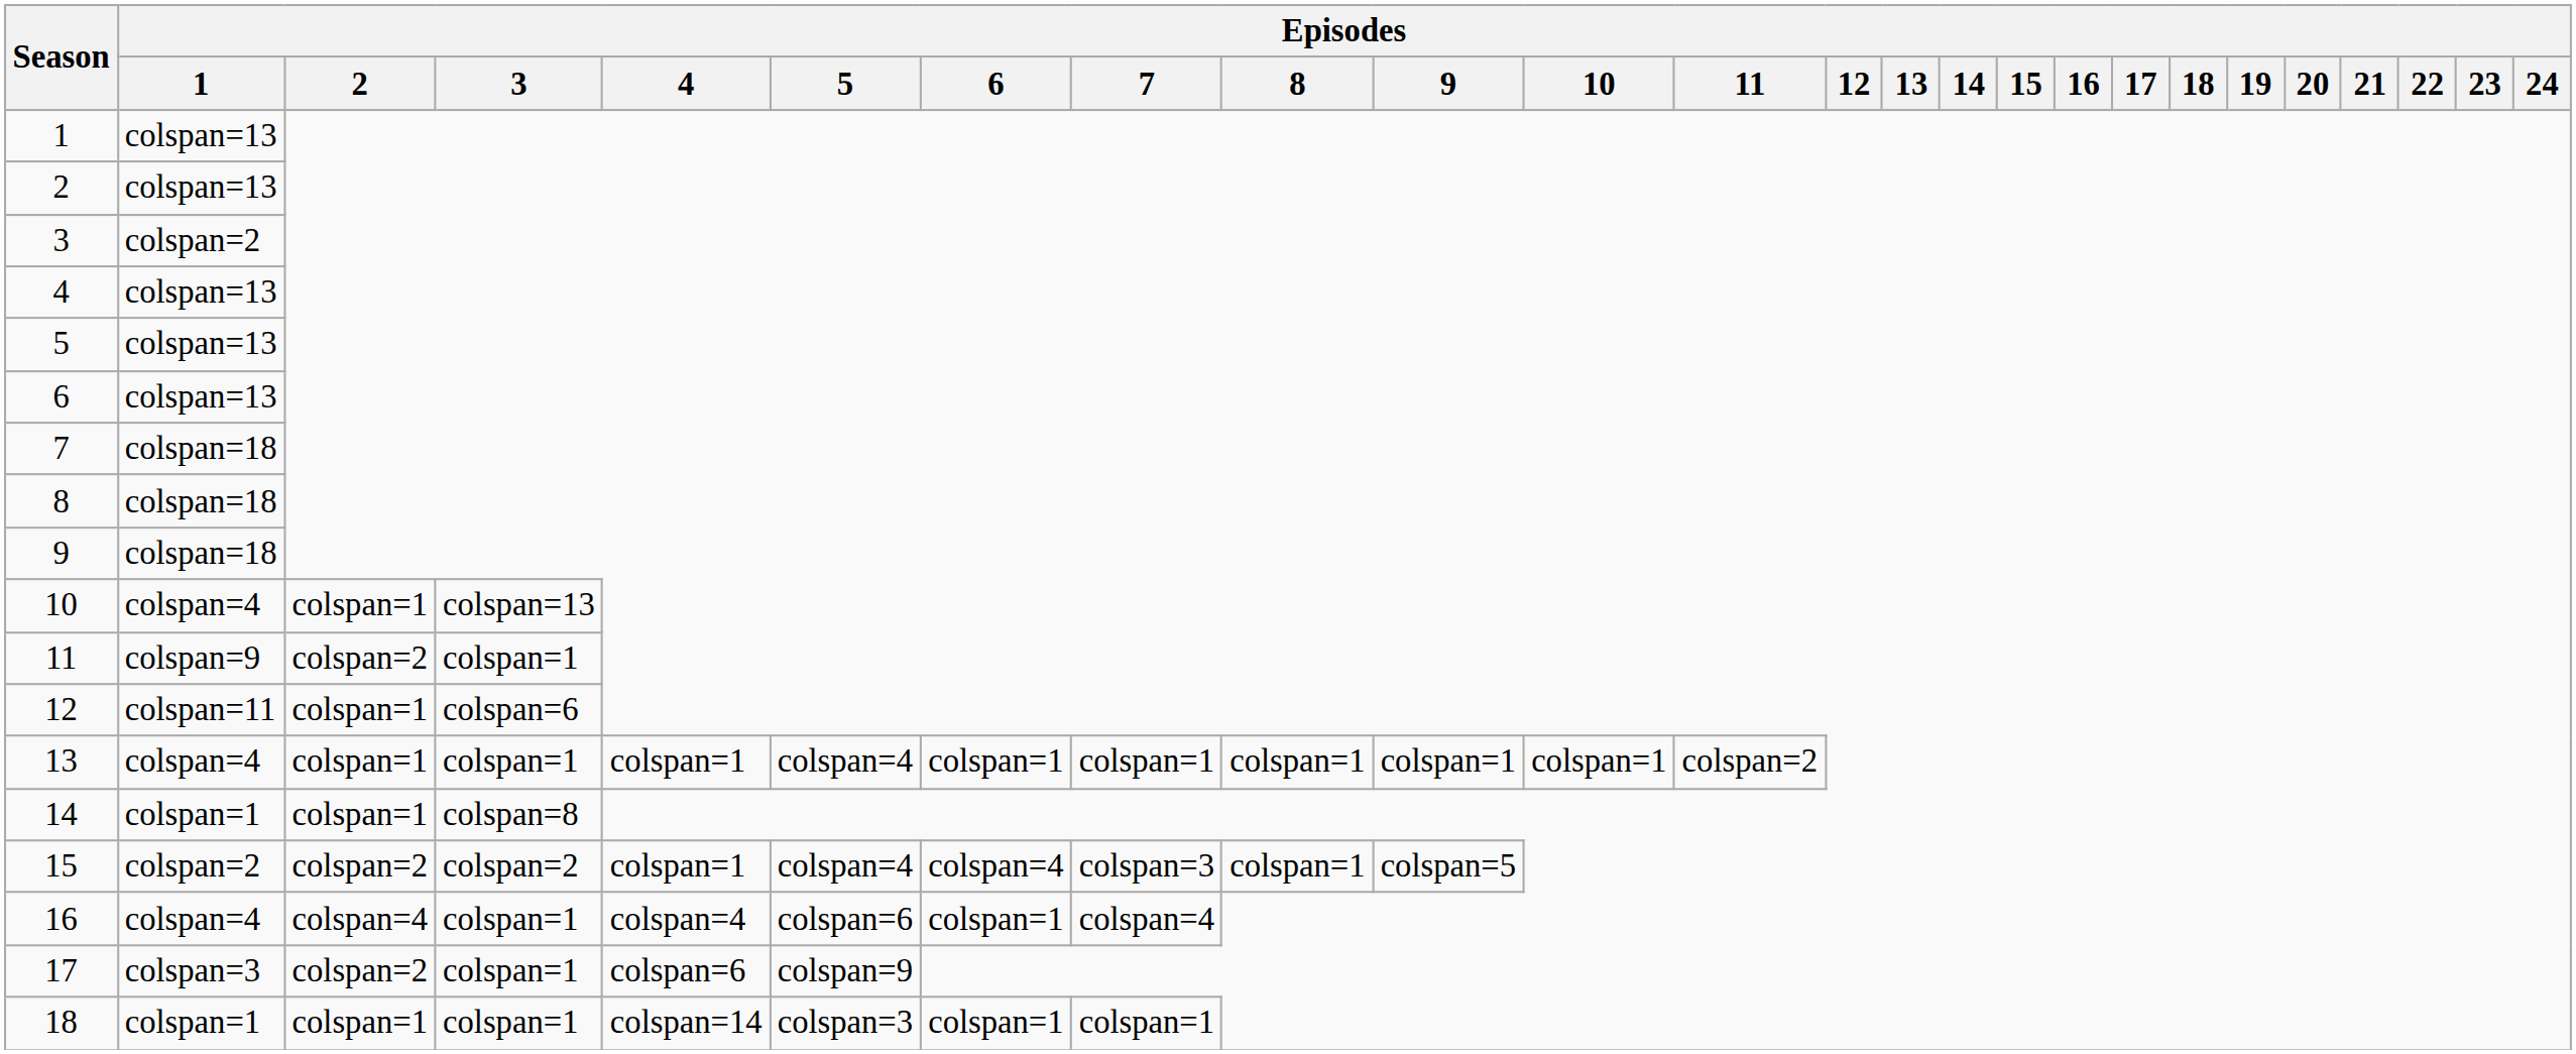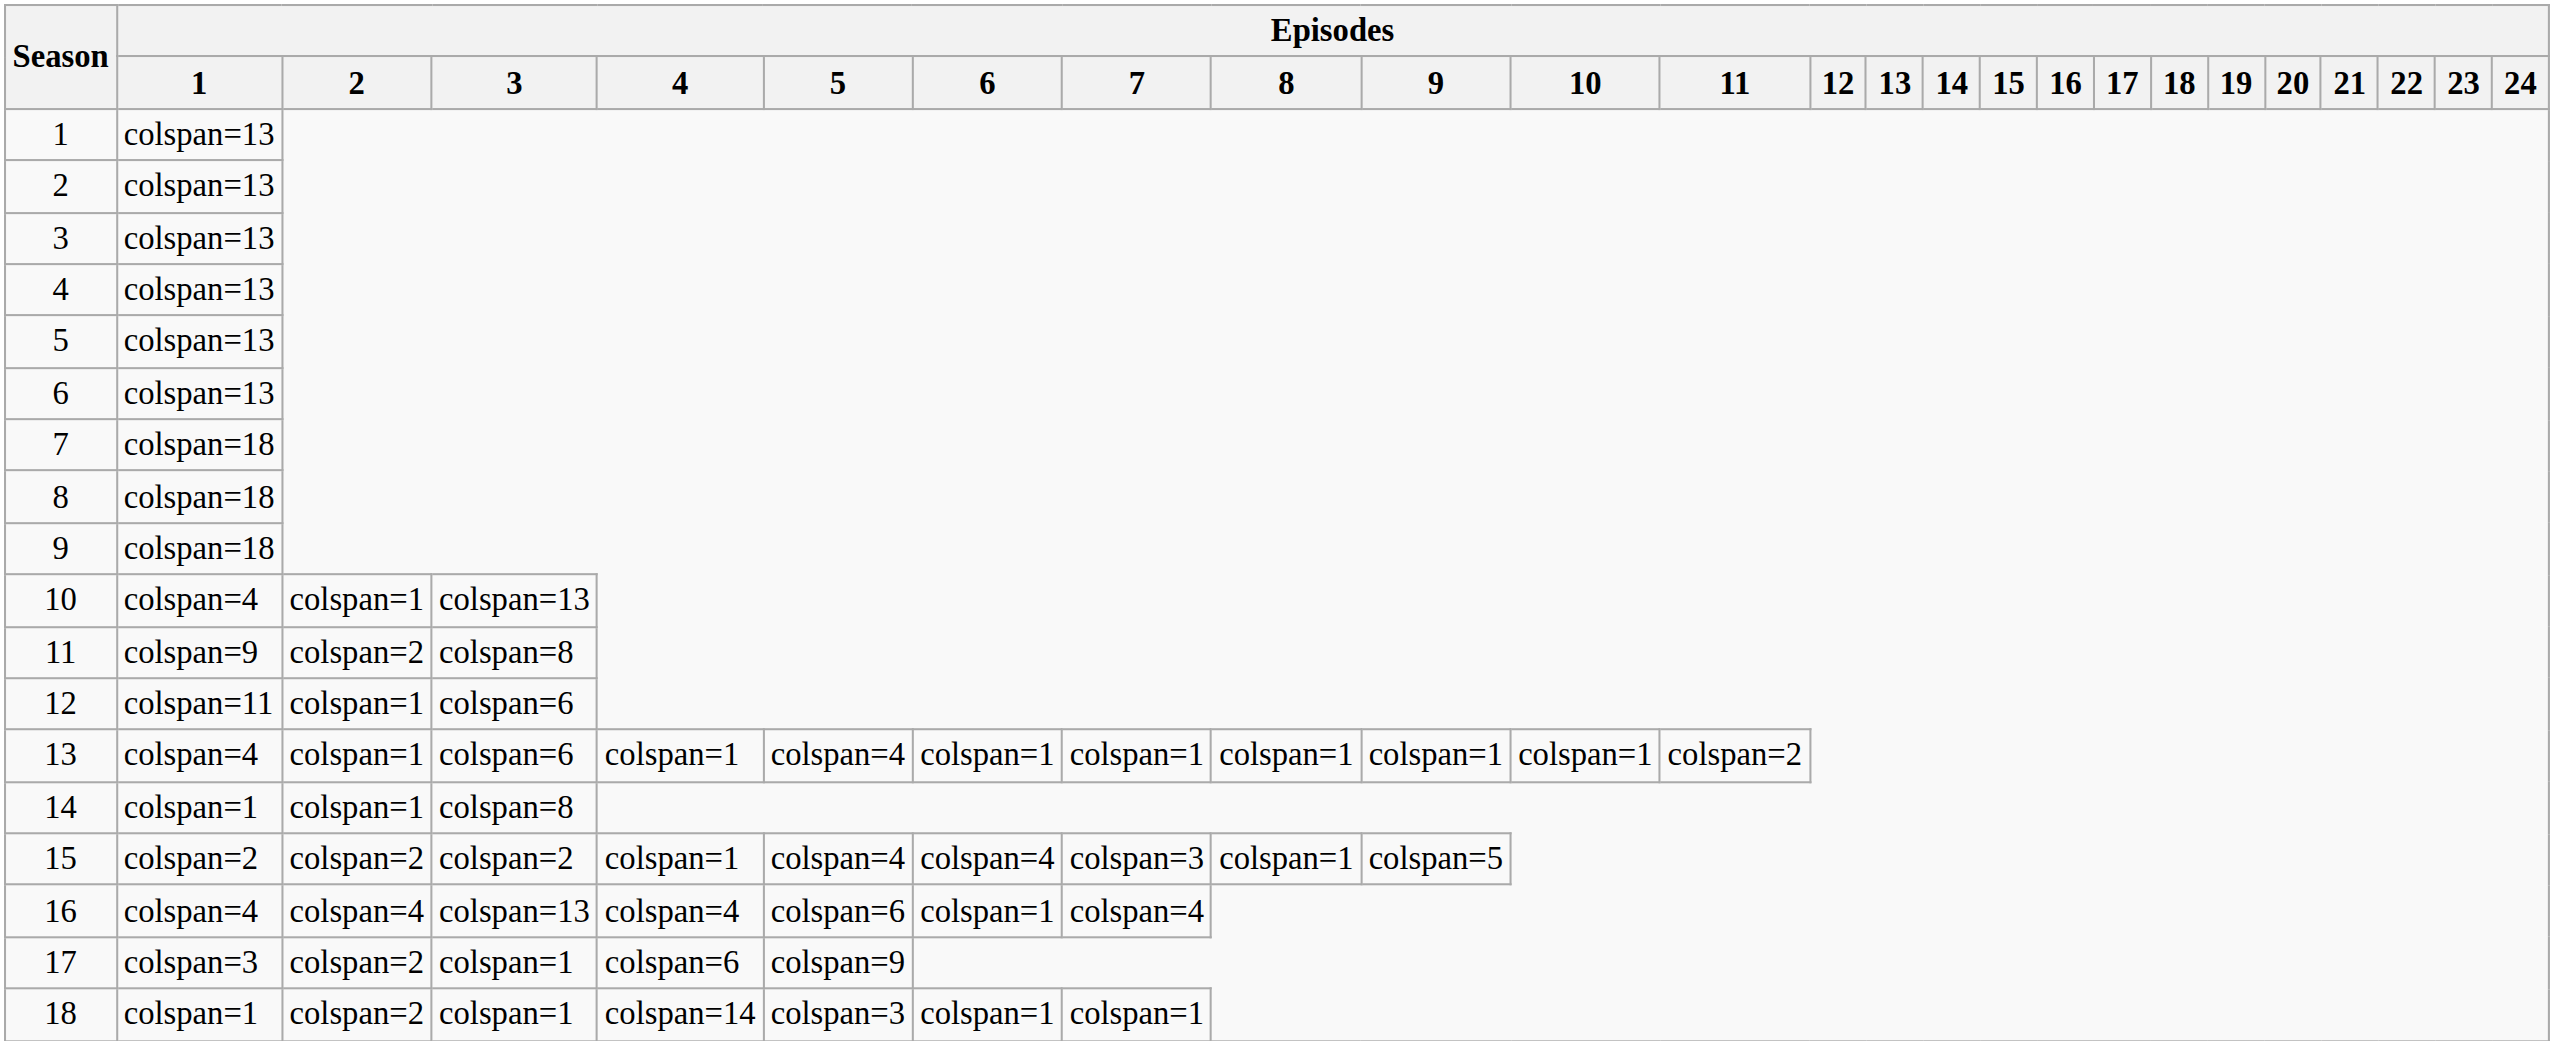row 5 | Episodes / 1: colspan=2 -> colspan=13
row 13 | Episodes / 3: colspan=1 -> colspan=8
row 15 | Episodes / 3: colspan=1 -> colspan=6
row 18 | Episodes / 3: colspan=1 -> colspan=13
row 20 | Episodes / 2: colspan=1 -> colspan=2
